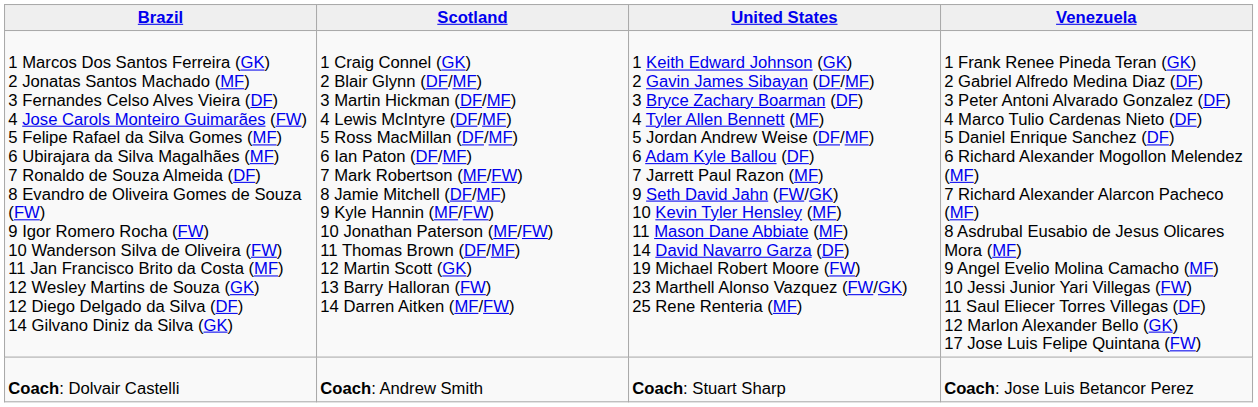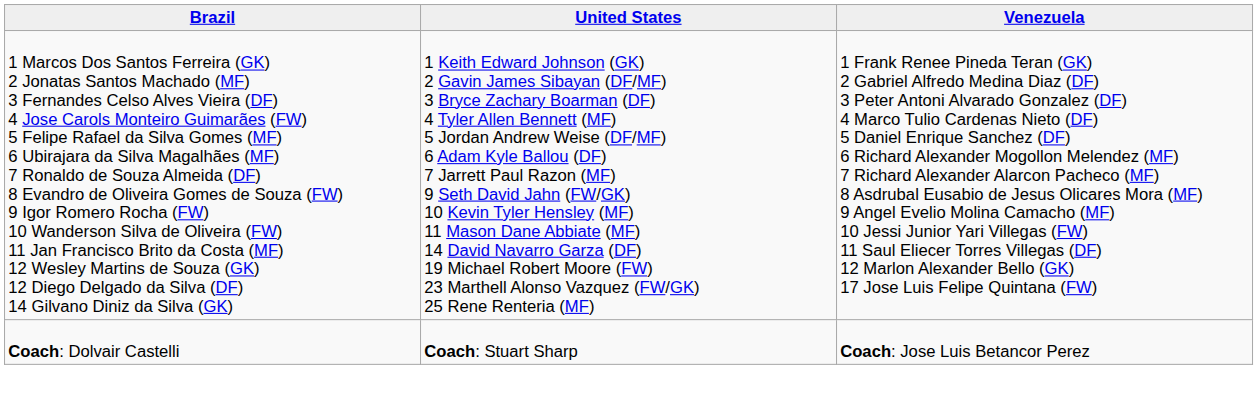- column: Scotland | 1 Craig Connel (GK) 2 Blair Glynn (DF/MF) 3 Martin Hickman (DF/MF) 4 Lewis McIntyre (DF/MF) 5 Ross MacMillan (DF/MF) 6 Ian Paton (DF/MF) 7 Mark Robertson (MF/FW) 8 Jamie Mitchell (DF/MF) 9 Kyle Hannin (MF/FW) 10 Jonathan Paterson (MF/FW) 11 Thomas Brown (DF/MF) 12 Martin Scott (GK) 13 Barry Halloran (FW) 14 Darren Aitken (MF/FW) | Coach: Andrew Smith
